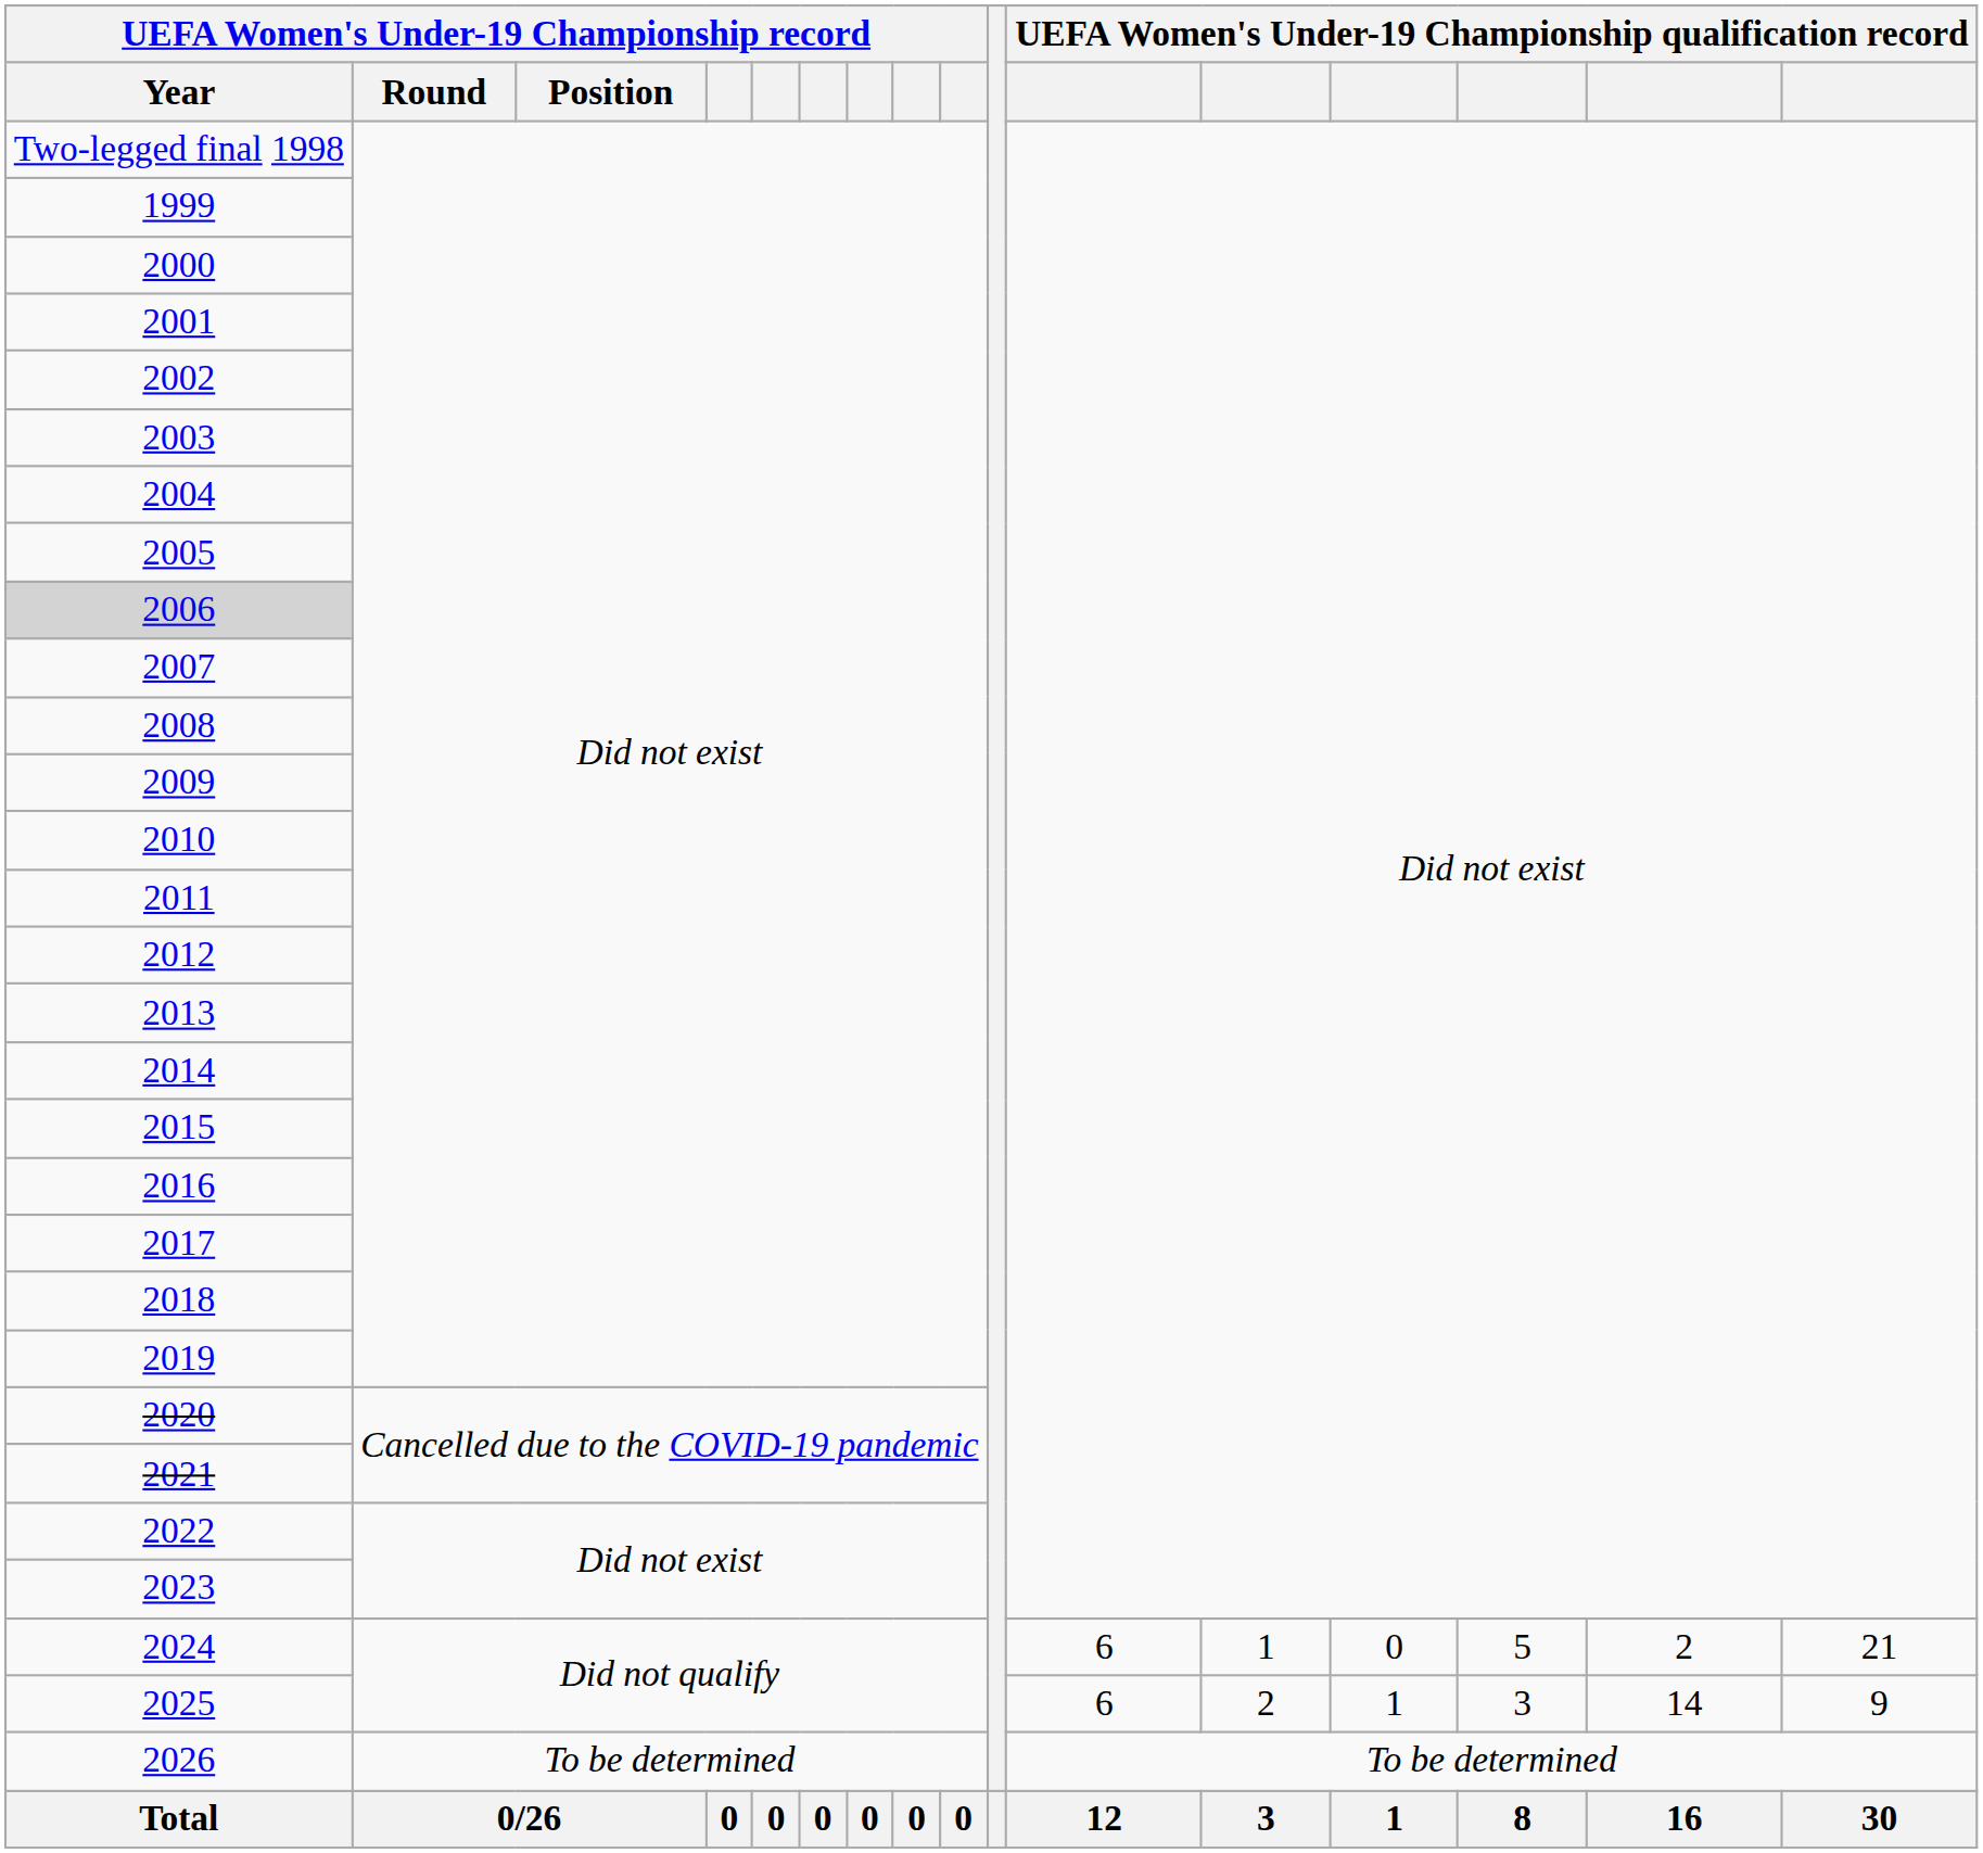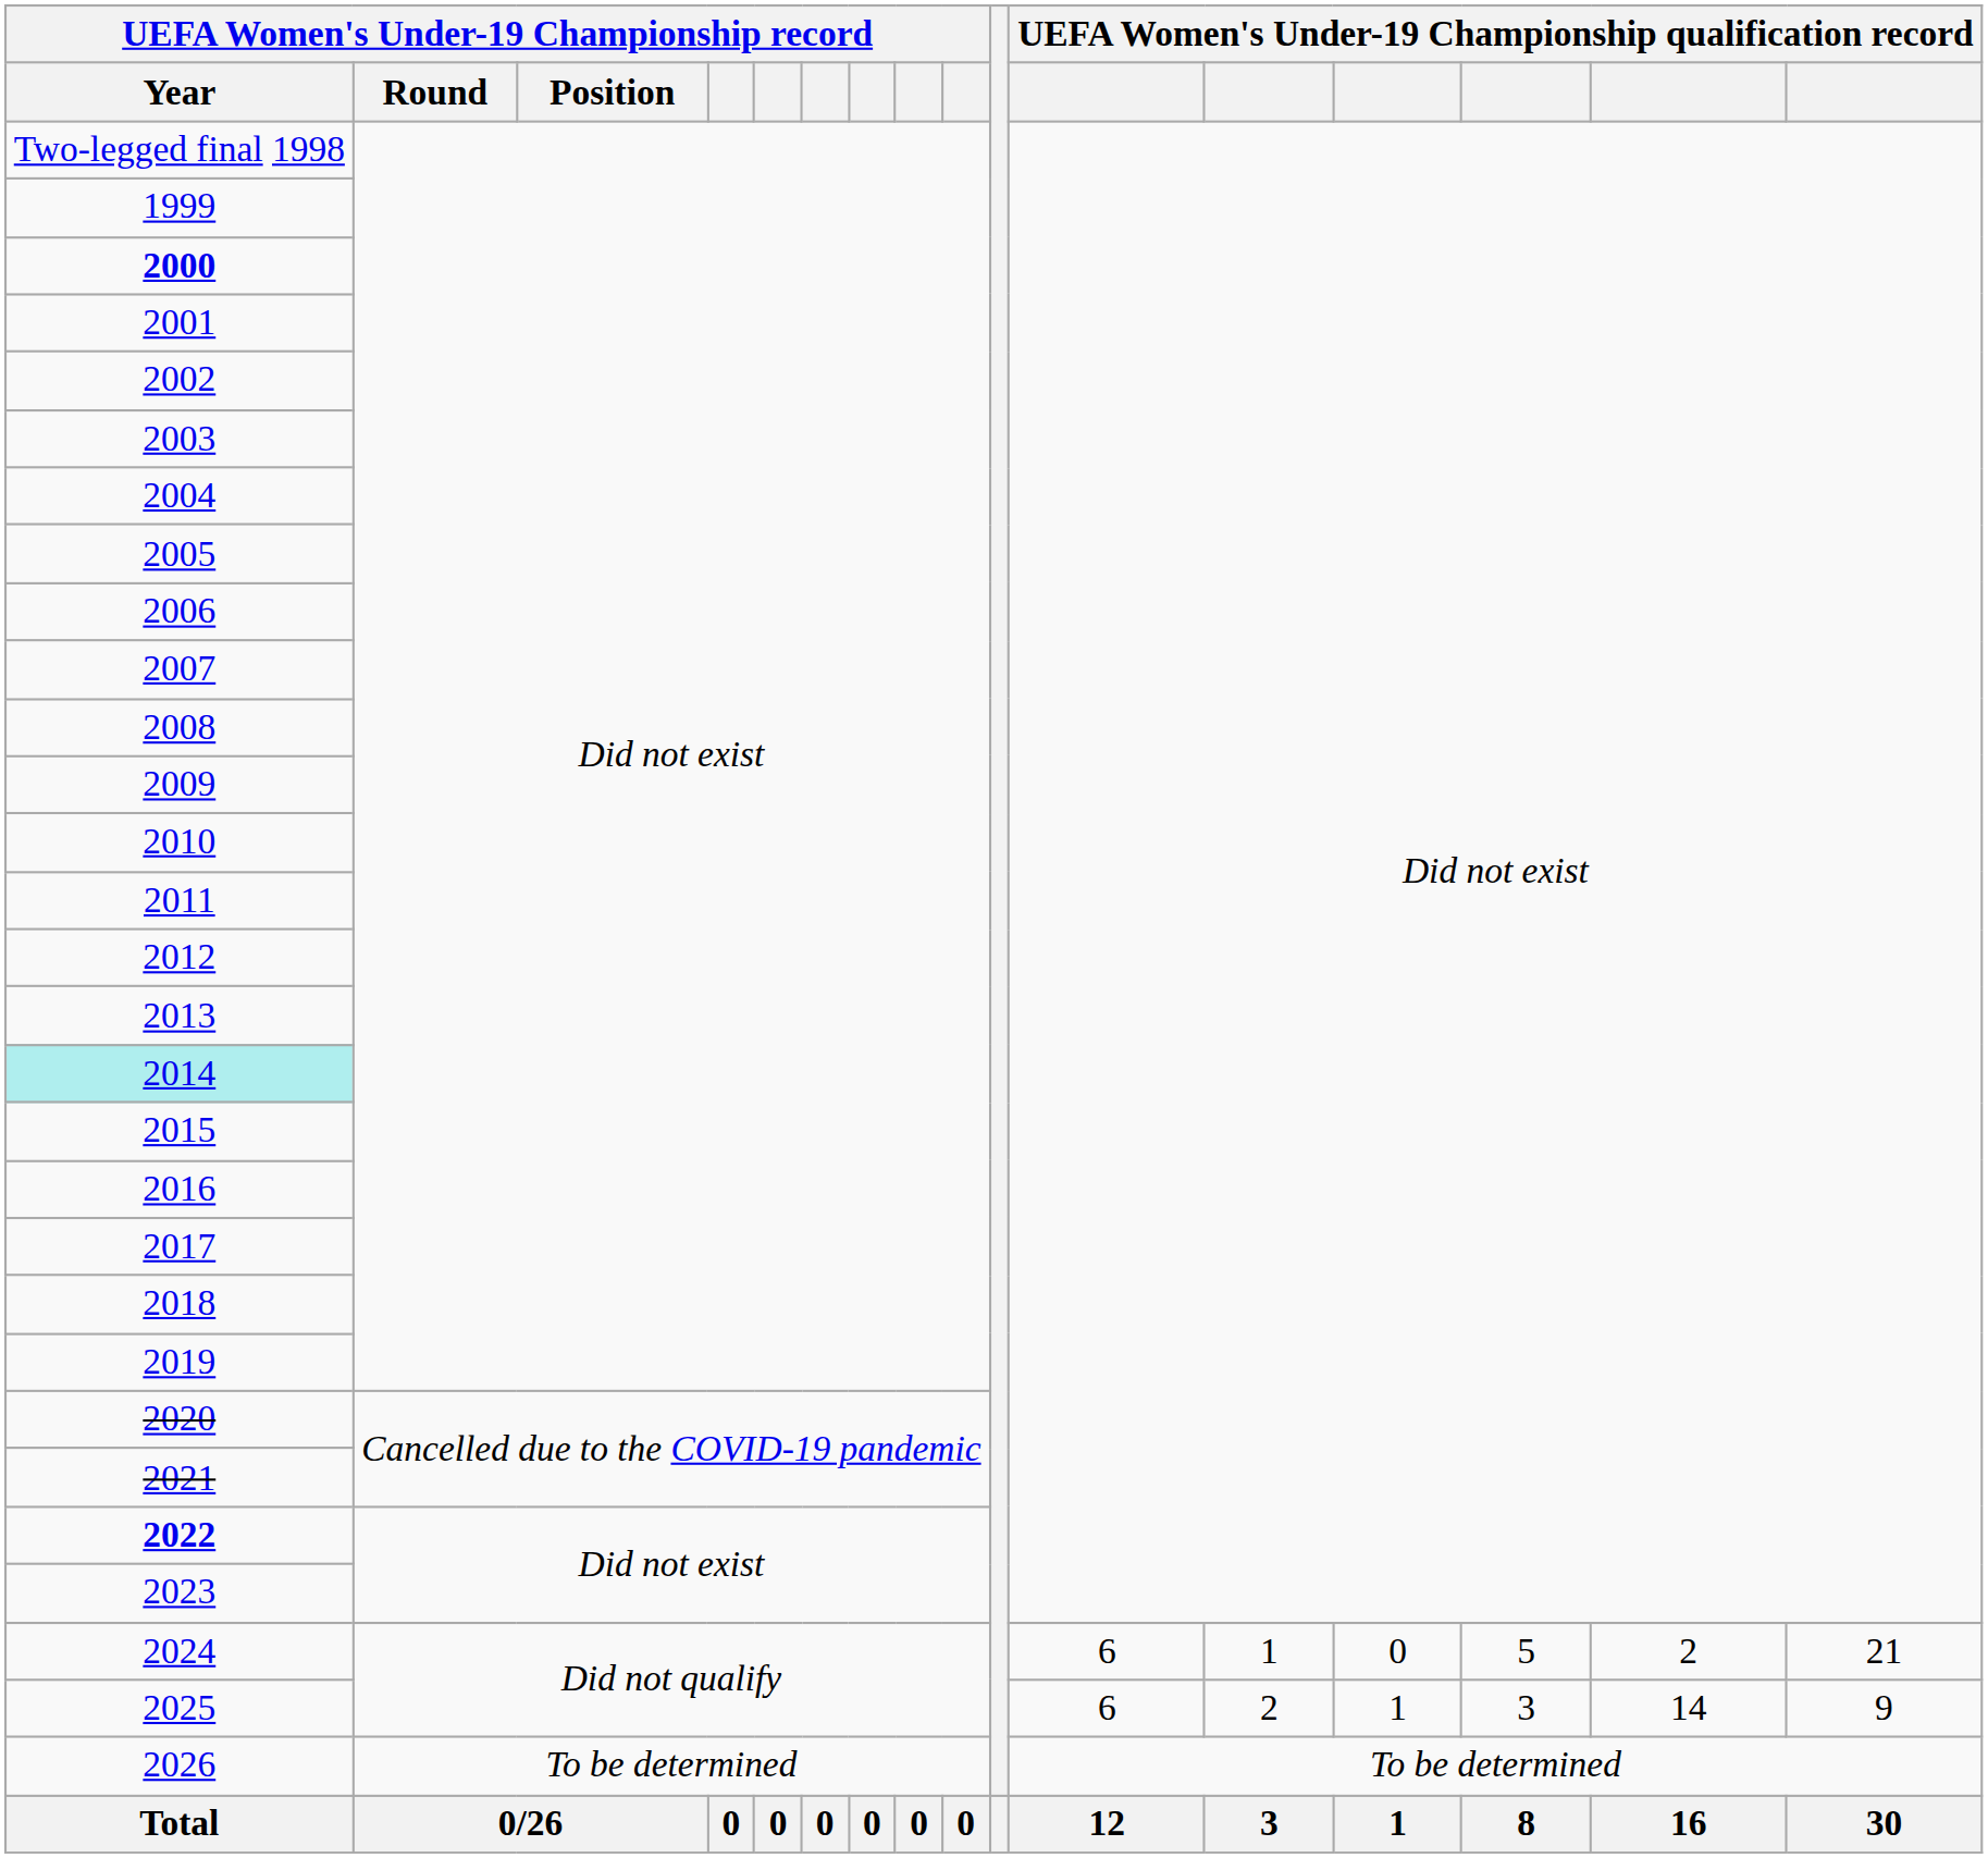2000 | UEFA Women's Under-19 Championship record / Year: normal -> bold
2006 | UEFA Women's Under-19 Championship record / Year: lightgrey background -> no background
2014 | UEFA Women's Under-19 Championship record / Year: no background -> paleturquoise background
2022 | UEFA Women's Under-19 Championship record / Year: normal -> bold
